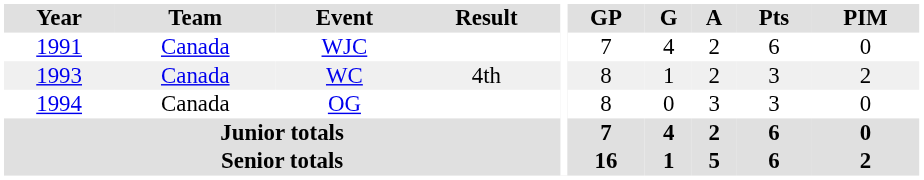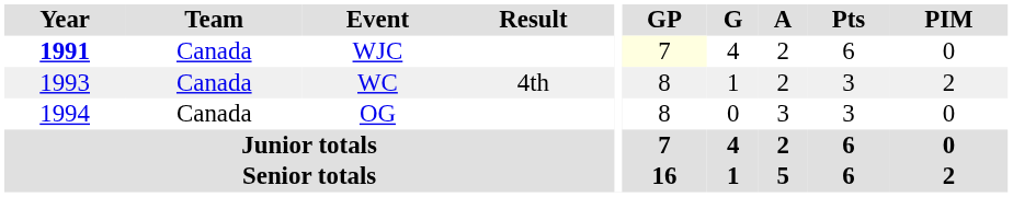WJC | Year: normal -> bold
WJC | GP: no background -> lightyellow background
